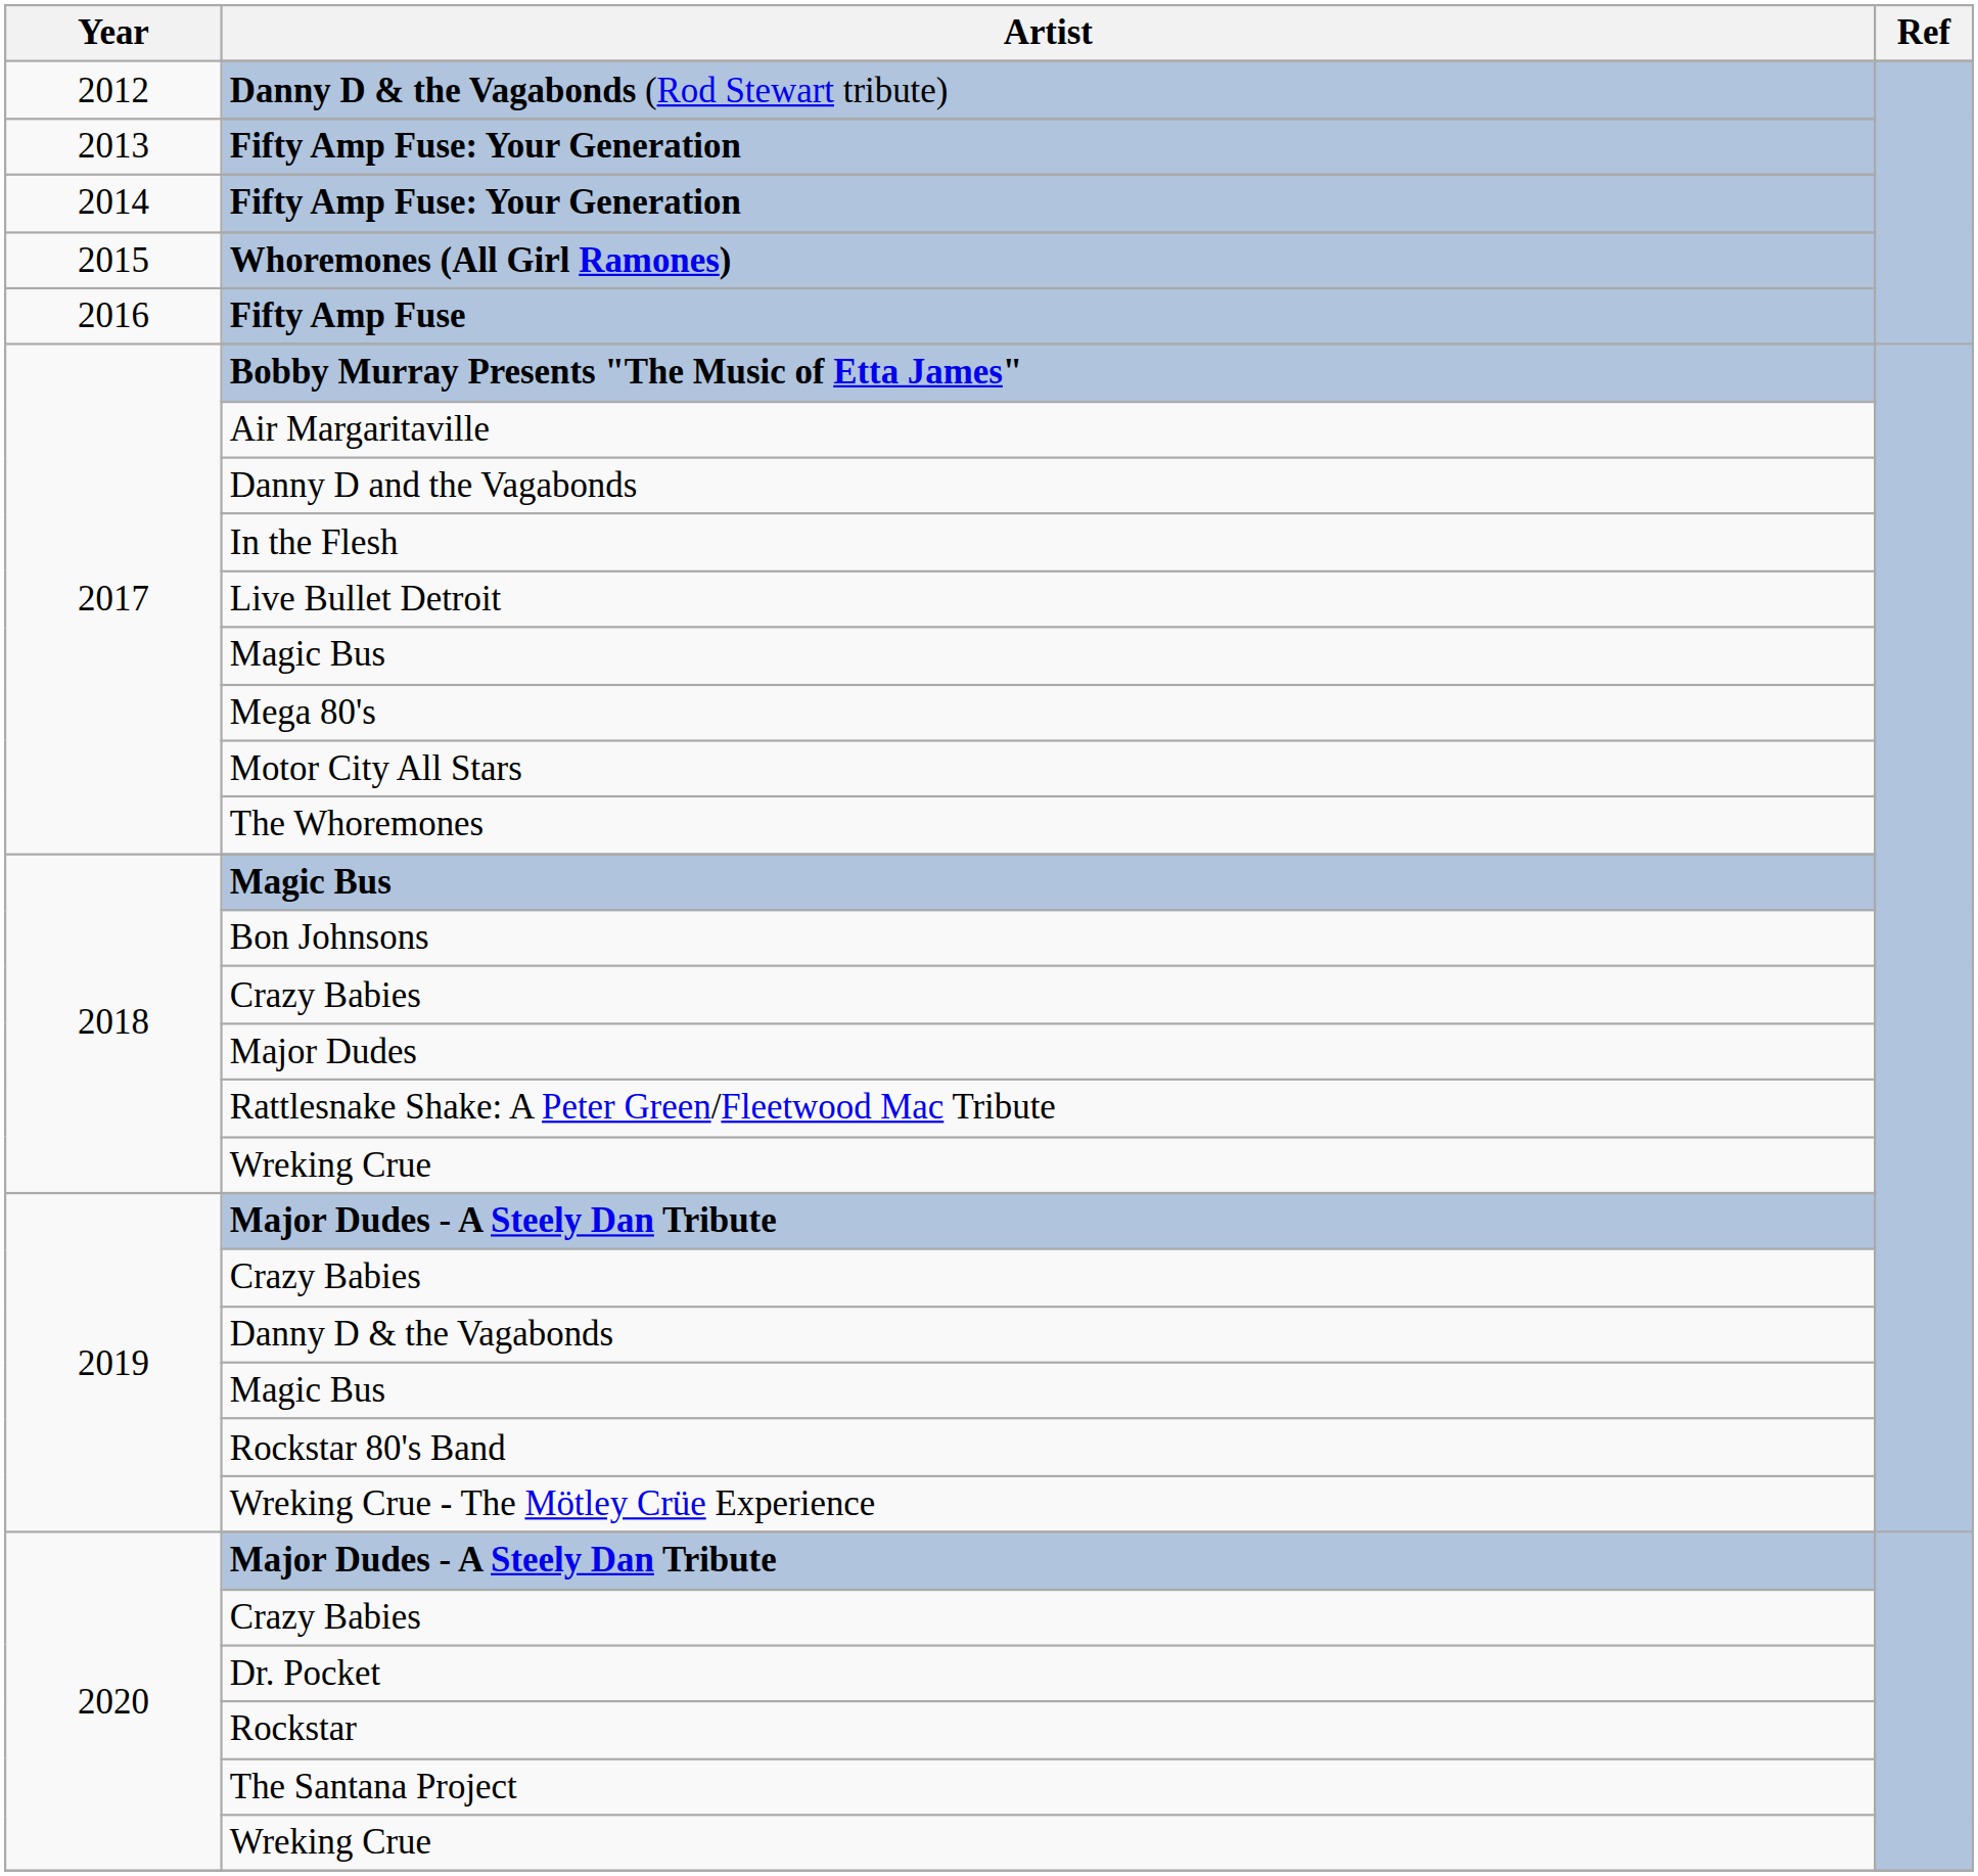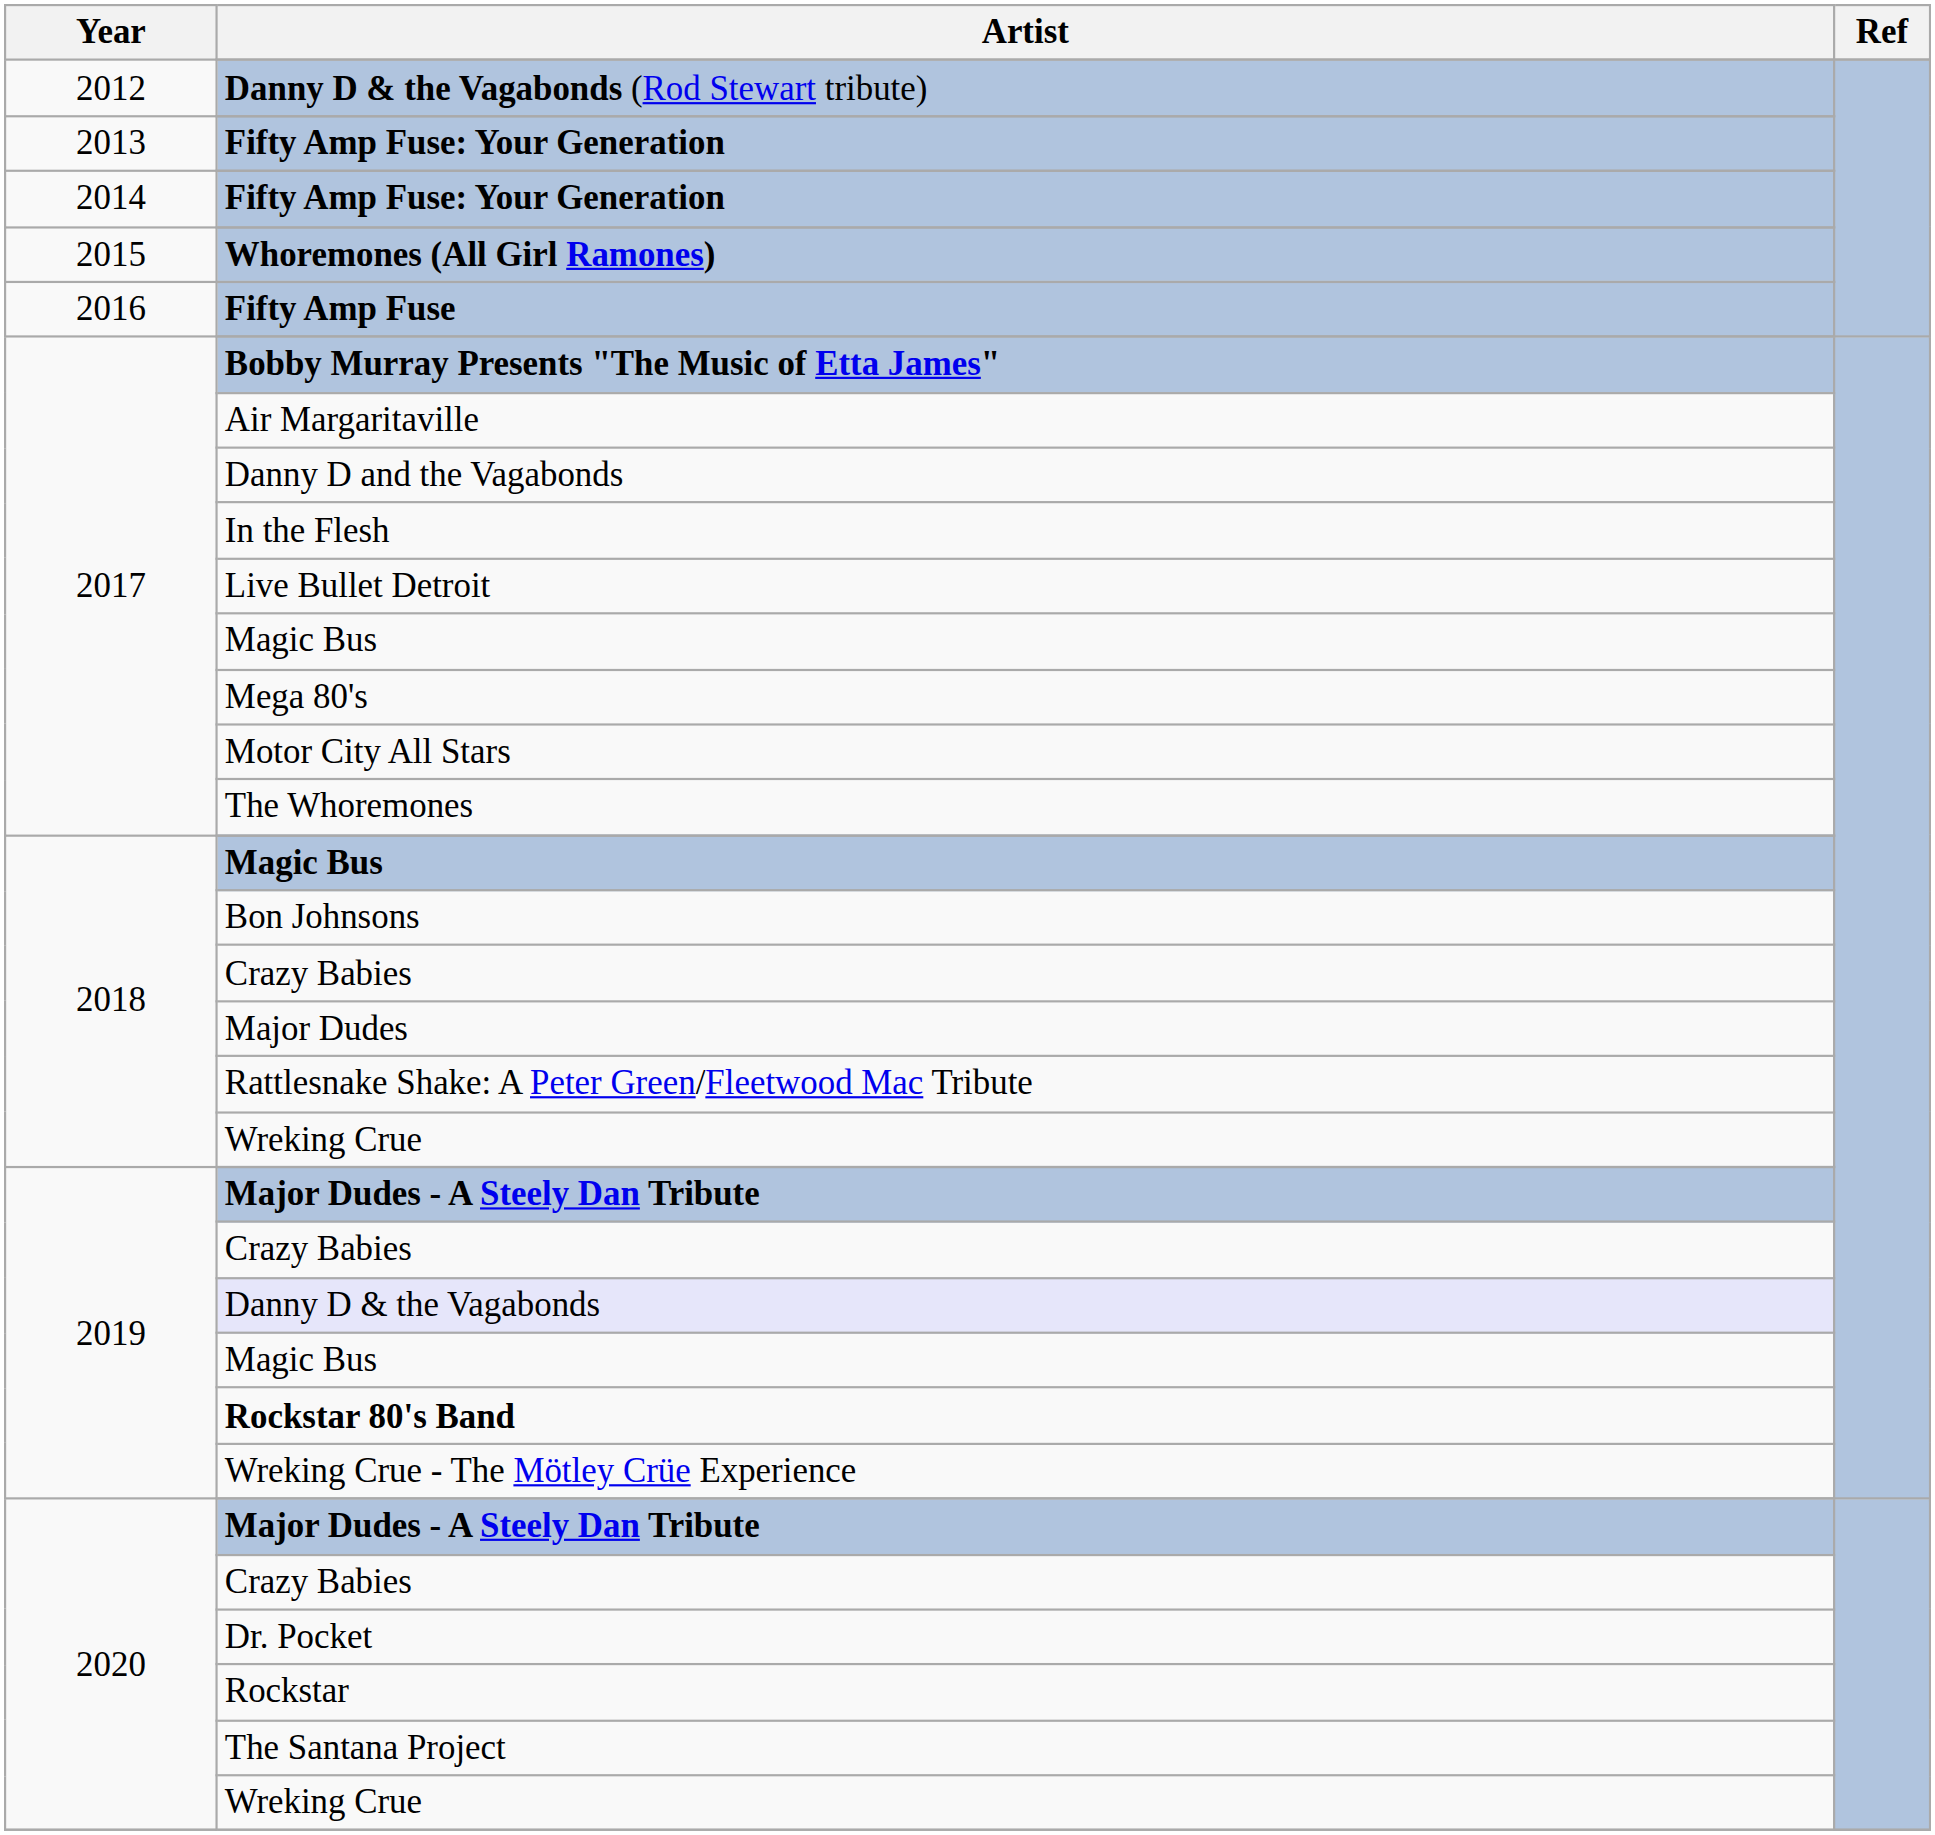Danny D & the Vagabonds | Artist: no background -> lavender background
Rockstar 80's Band | Artist: normal -> bold
